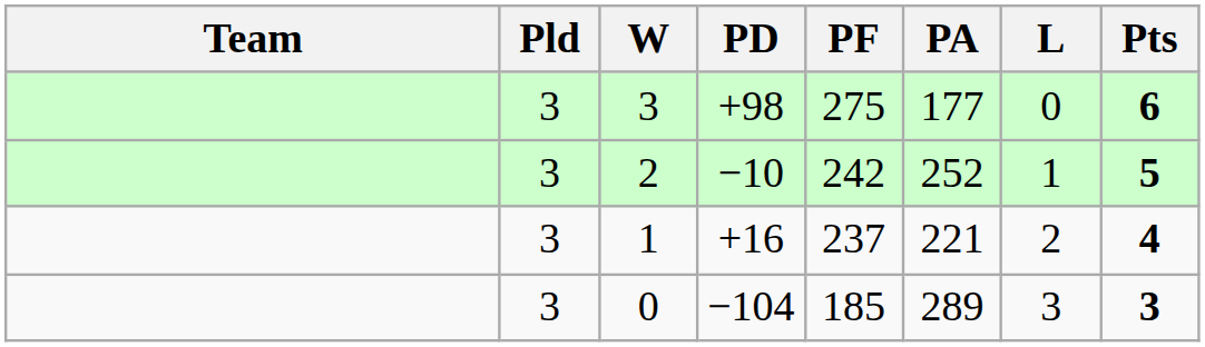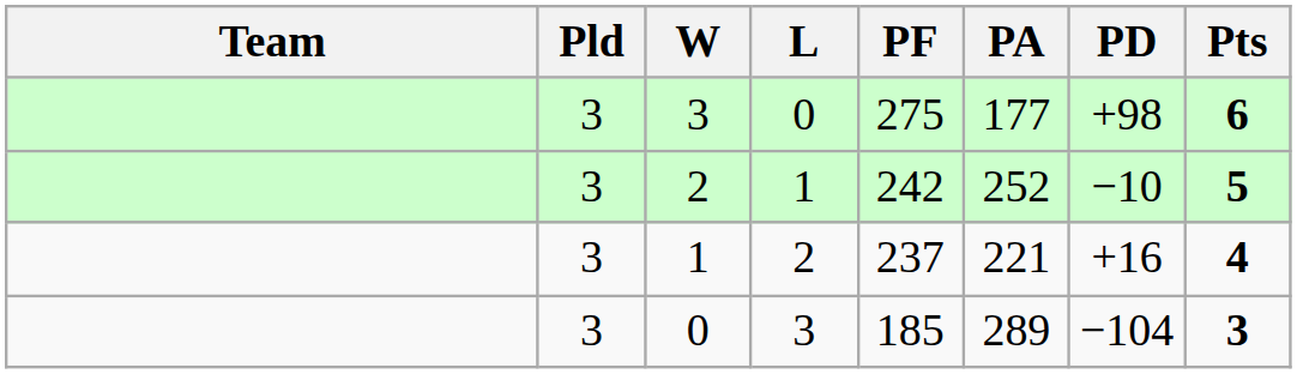columns swapped: L <-> PD
